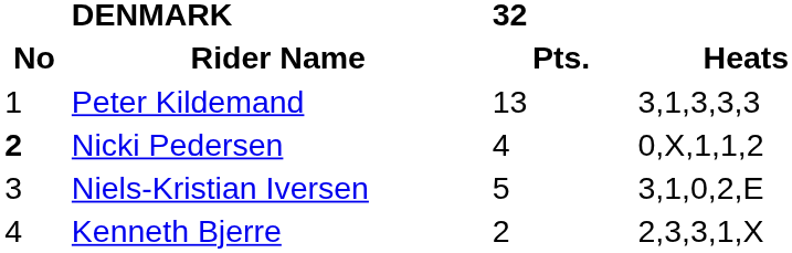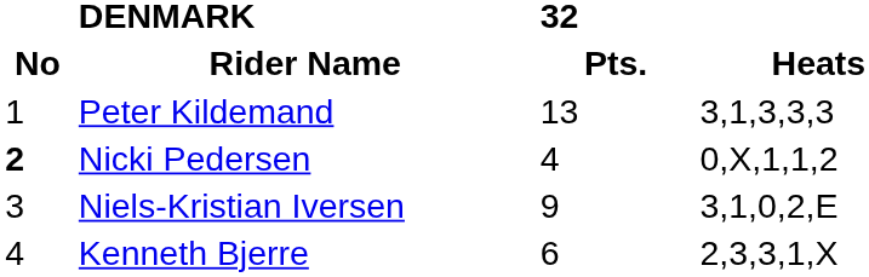Niels-Kristian Iversen | 32 / Pts.: 5 -> 9
Kenneth Bjerre | 32 / Pts.: 2 -> 6
